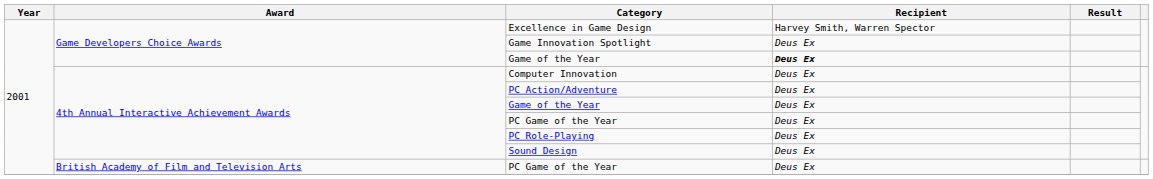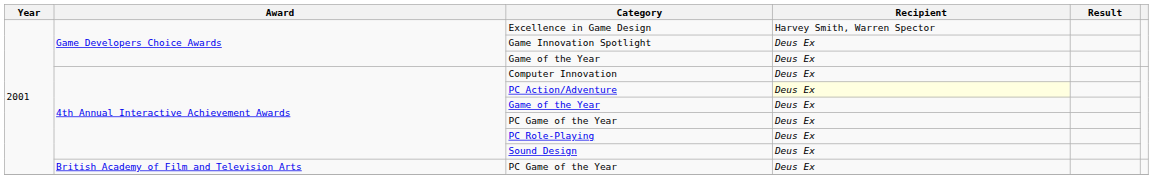Game Developers Choice Awards / Game of the Year | Recipient: bold -> normal
PC Action/Adventure | Recipient: no background -> lightyellow background
